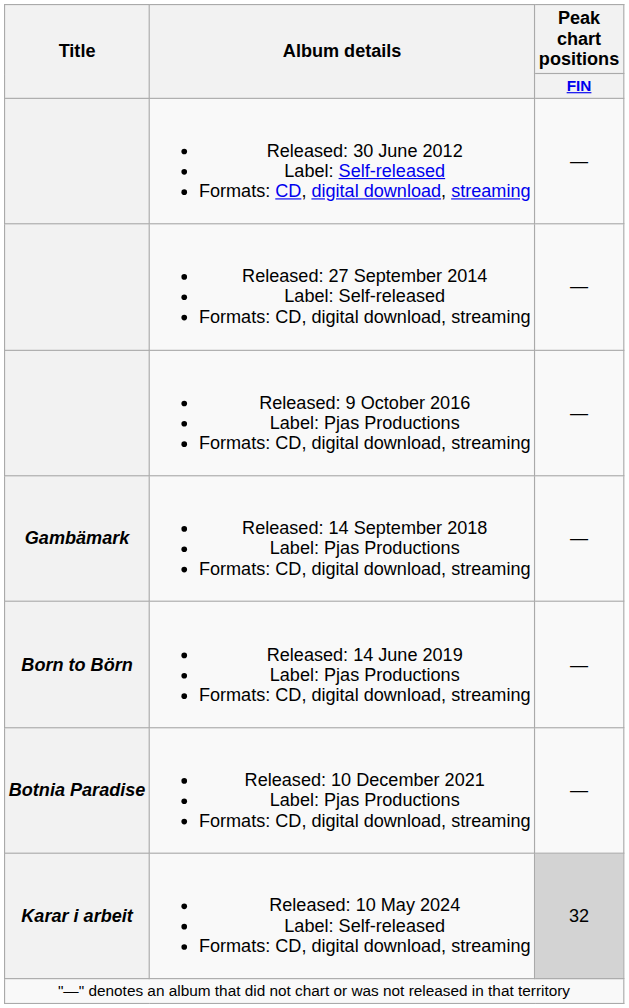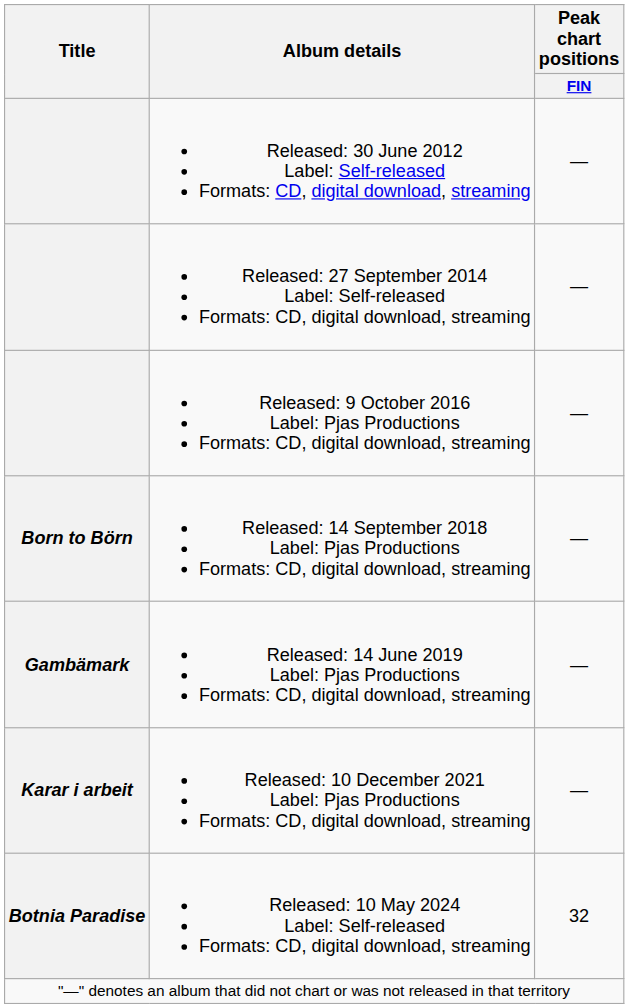row 6 | Title: Gambämark -> Born to Börn
row 7 | Title: Born to Börn -> Gambämark
row 8 | Title: Botnia Paradise -> Karar i arbeit
row 9 | Title: Karar i arbeit -> Botnia Paradise
row 9 | Peak chart positions / FIN: lightgrey background -> no background
